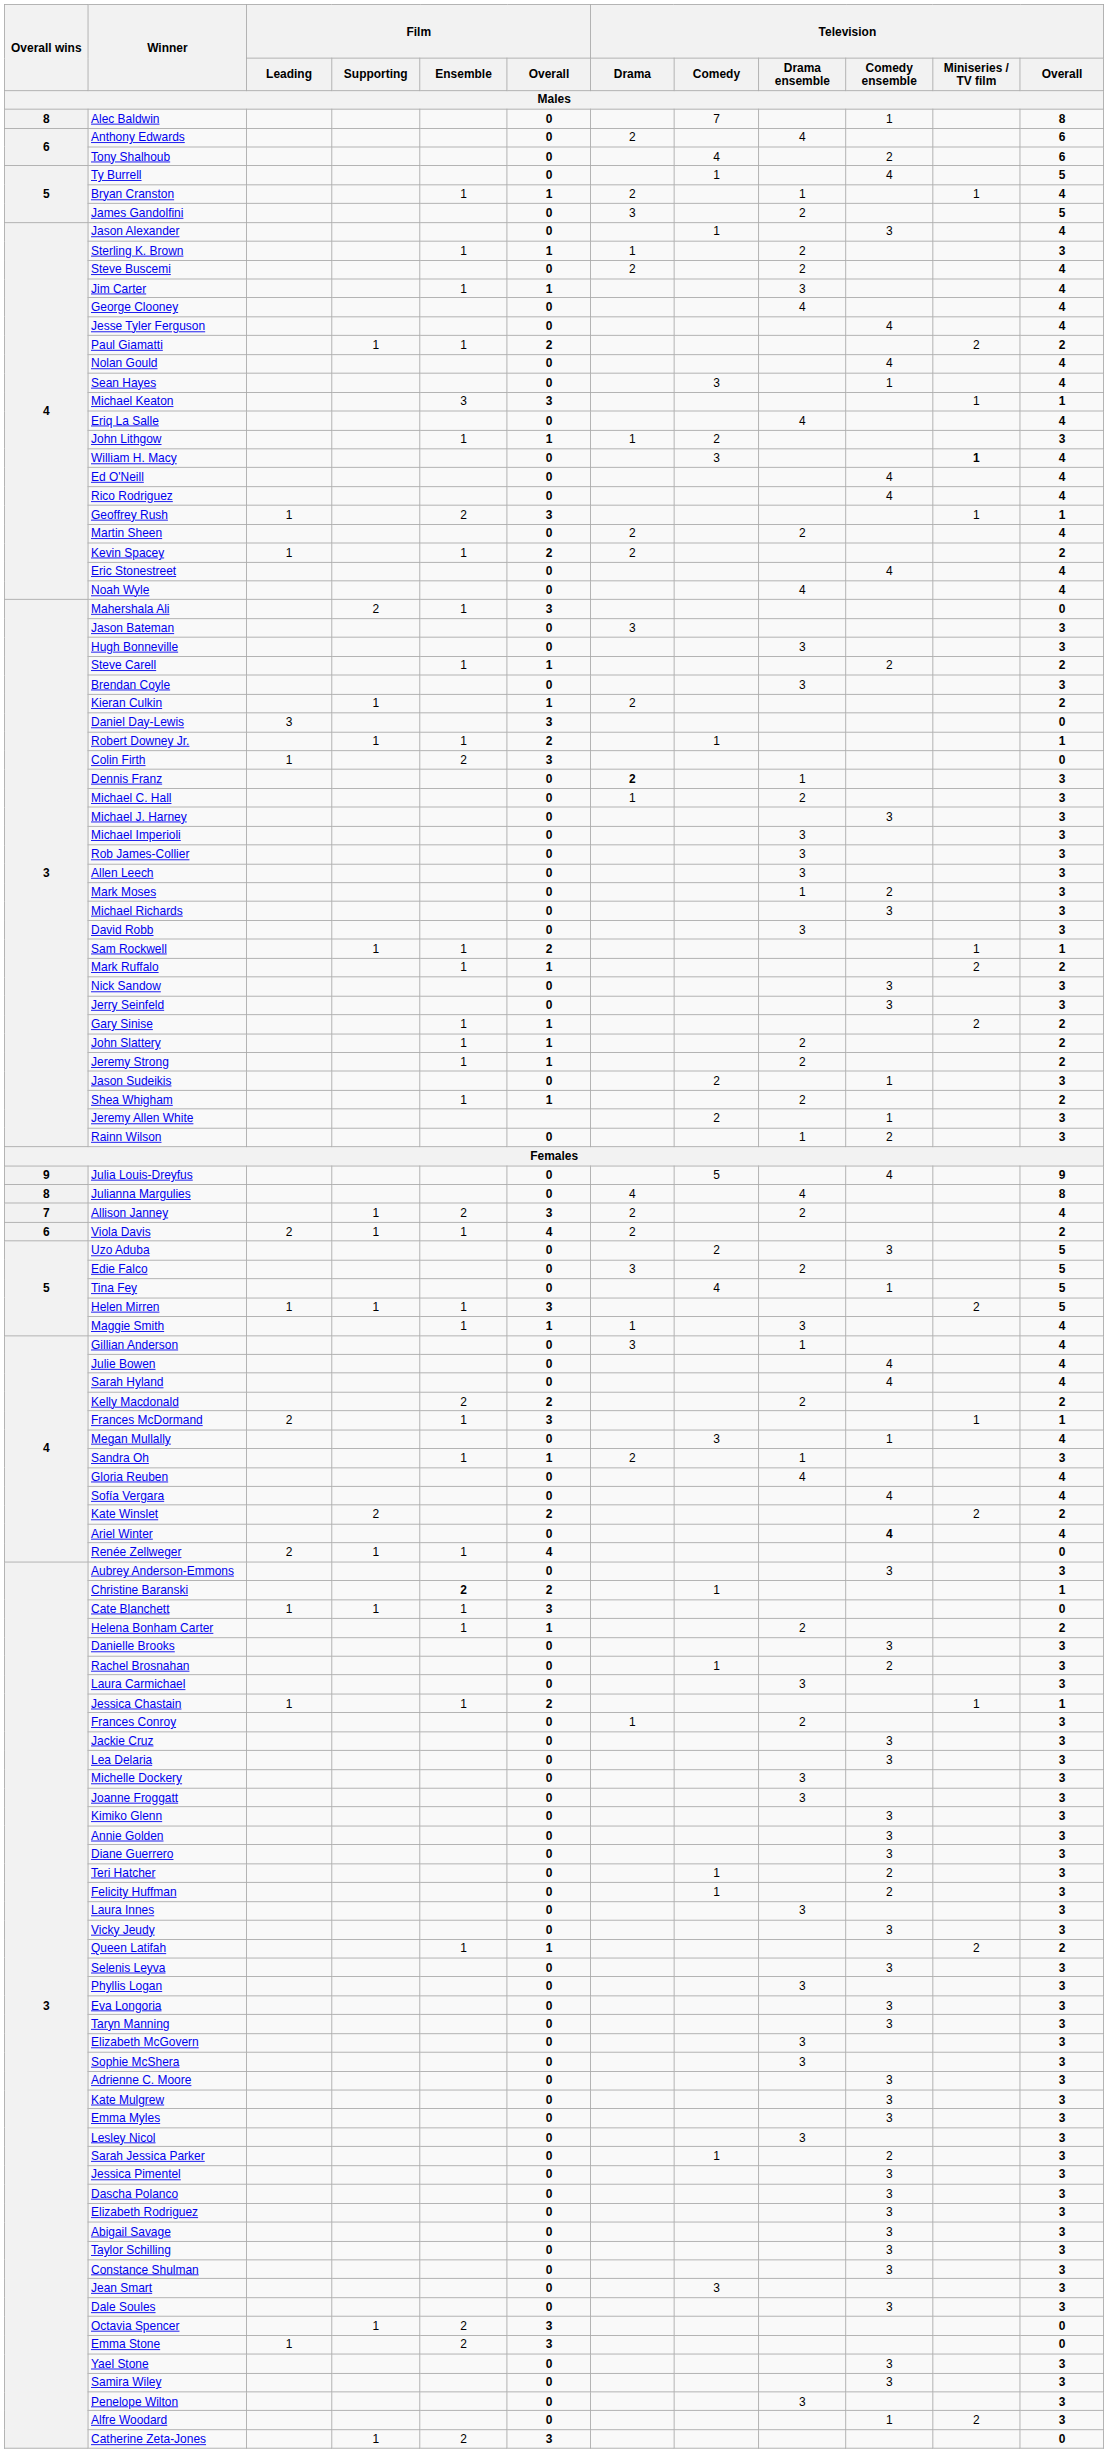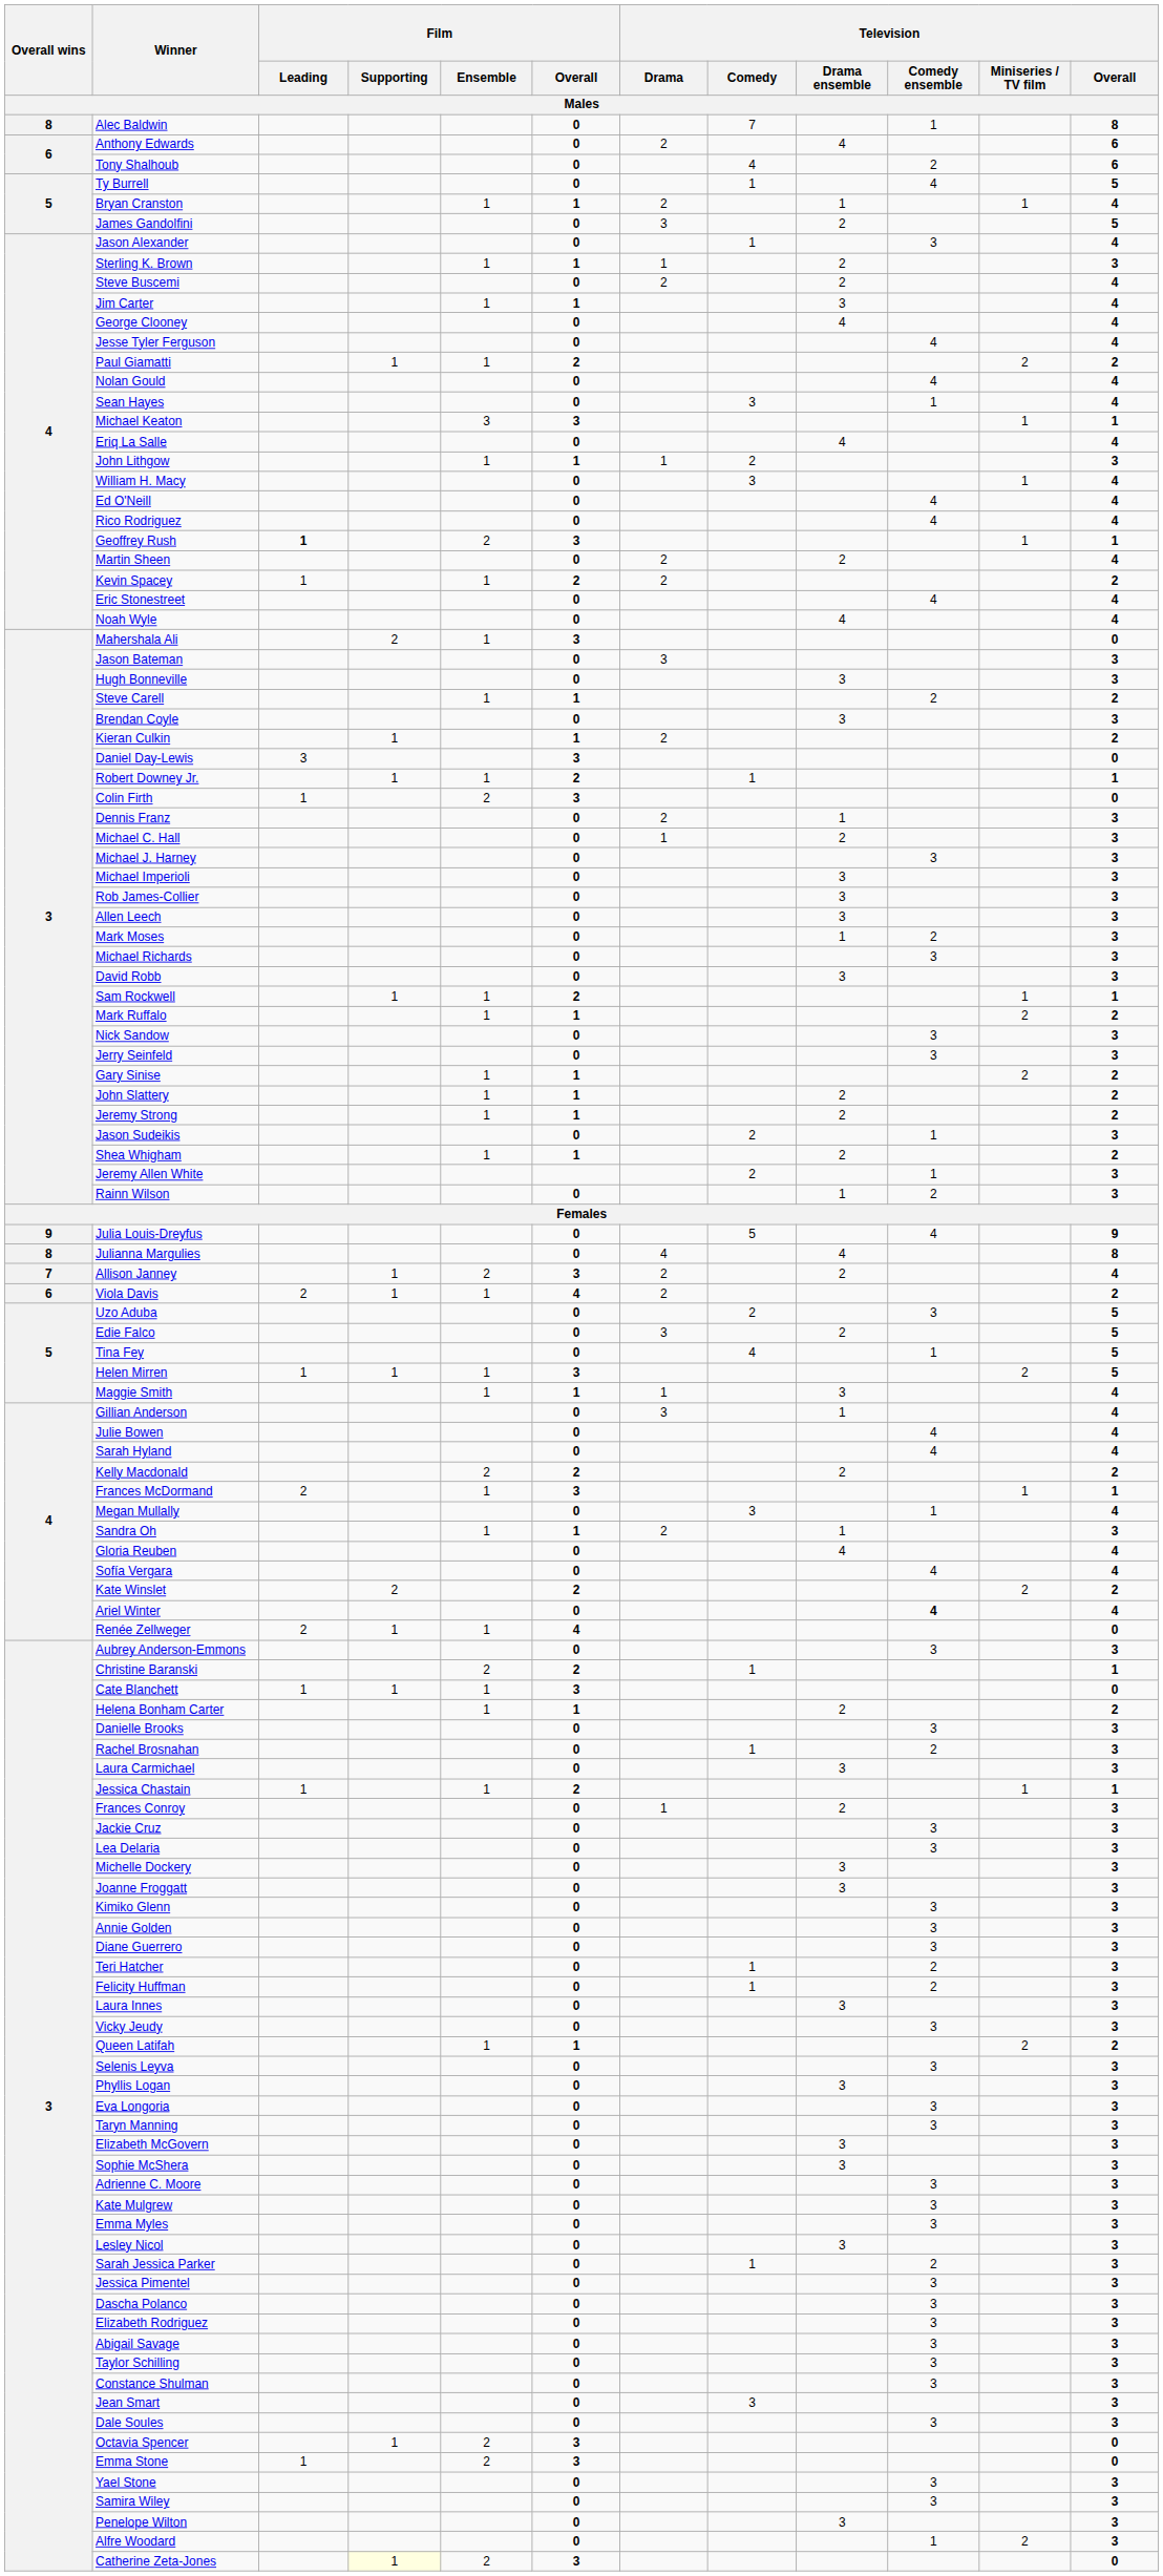William H. Macy | Television / Miniseries / TV film: bold -> normal
Geoffrey Rush | Film / Leading: normal -> bold
Dennis Franz | Television / Drama: bold -> normal
Christine Baranski | Film / Ensemble: bold -> normal
Catherine Zeta-Jones | Film / Supporting: no background -> lightyellow background
